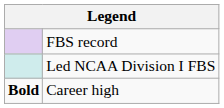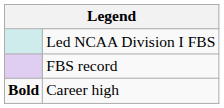rows swapped: FBS record <-> Led NCAA Division I FBS
